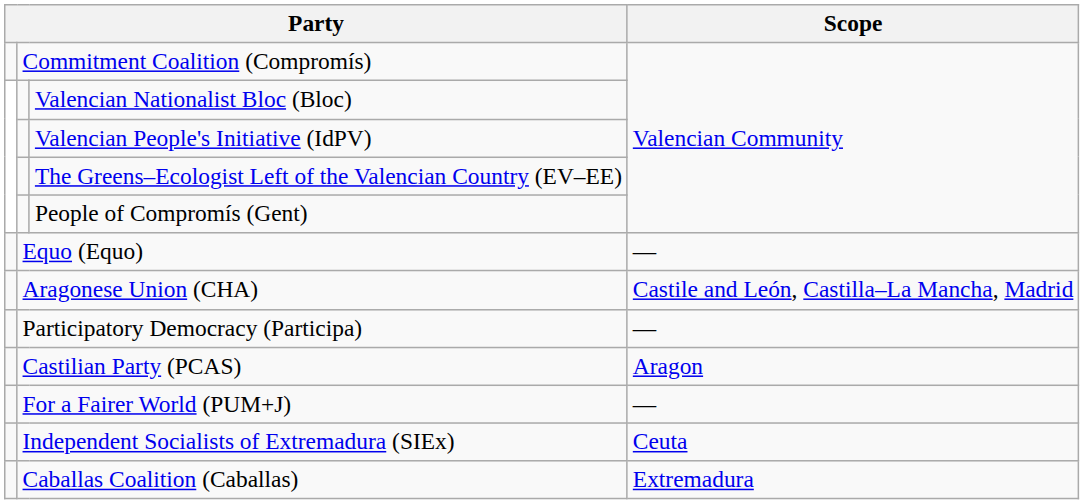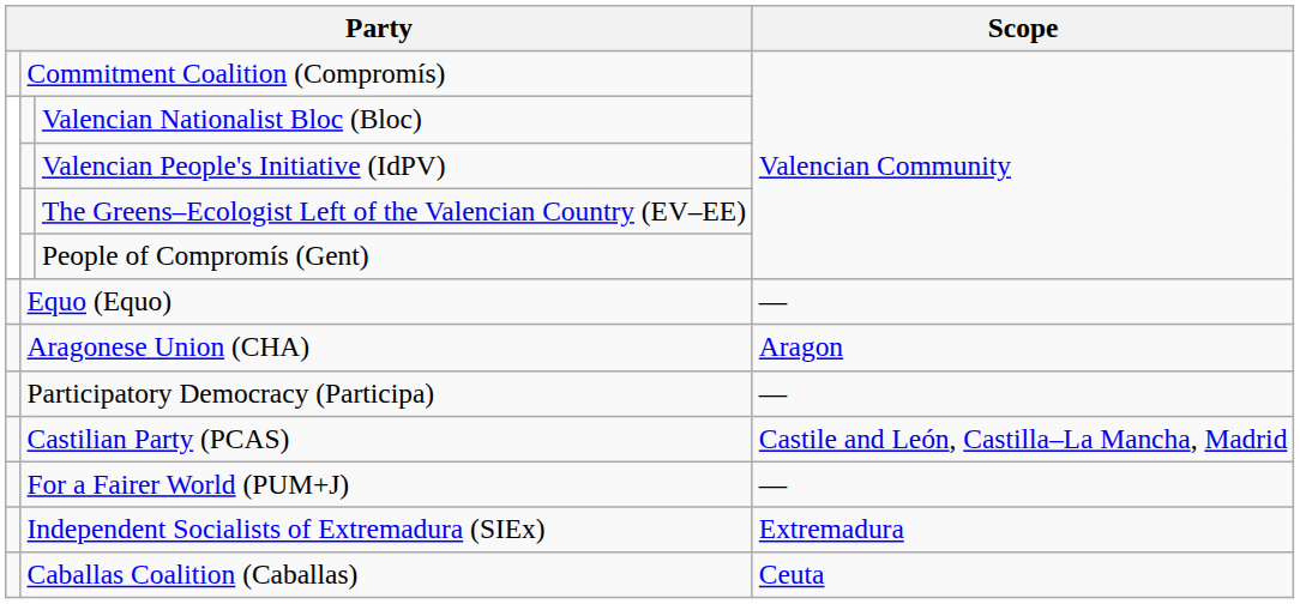Aragonese Union (CHA) | Scope: Castile and León, Castilla–La Mancha, Madrid -> Aragon
Castilian Party (PCAS) | Scope: Aragon -> Castile and León, Castilla–La Mancha, Madrid
Independent Socialists of Extremadura (SIEx) | Scope: Ceuta -> Extremadura
Caballas Coalition (Caballas) | Scope: Extremadura -> Ceuta
